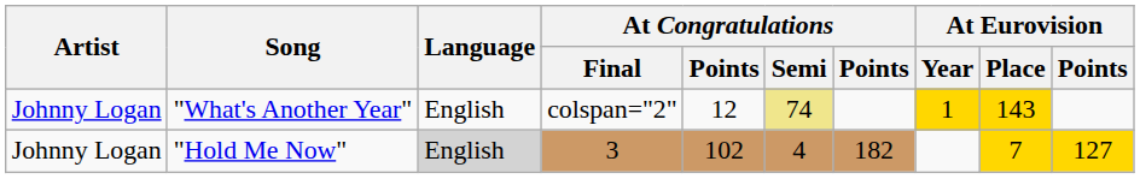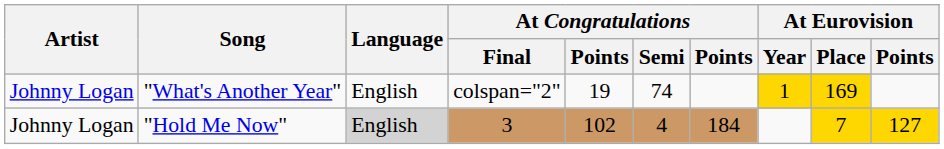"What's Another Year" | column 5: 12 -> 19
"What's Another Year" | At Congratulations / Semi: khaki background -> no background
"What's Another Year" | At Eurovision / Place: 143 -> 169
"Hold Me Now" | column 7: 182 -> 184
